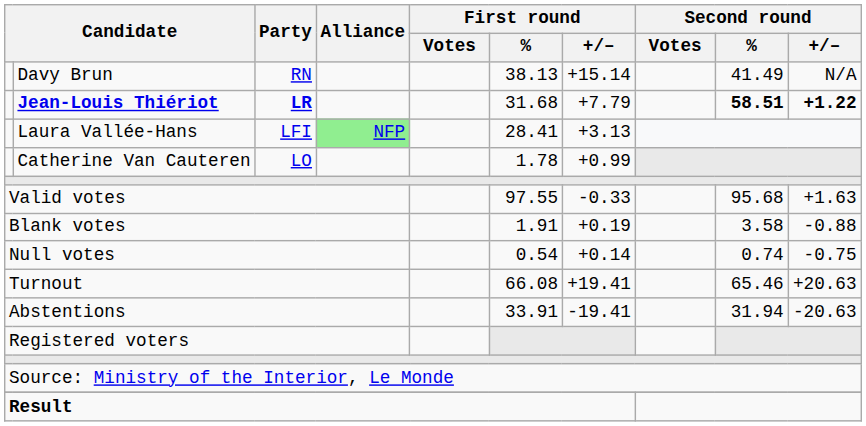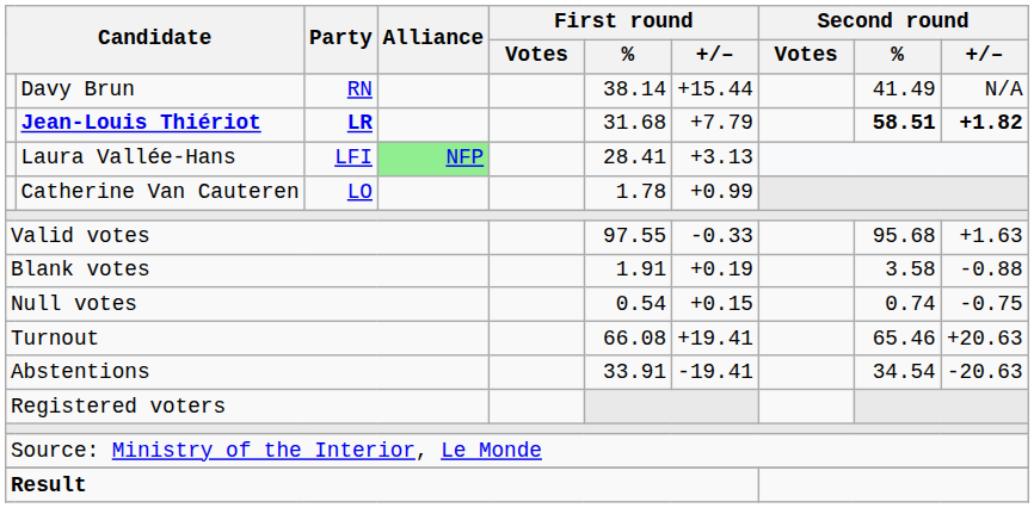Davy Brun | First round / %: 38.13 -> 38.14
Davy Brun | First round / +/–: +15.14 -> +15.44
Jean-Louis Thiériot | Second round / +/–: +1.22 -> +1.82
Null votes | First round / +/–: +0.14 -> +0.15
Abstentions | Second round / %: 31.94 -> 34.54
